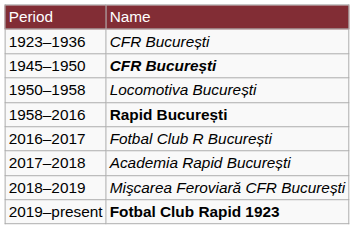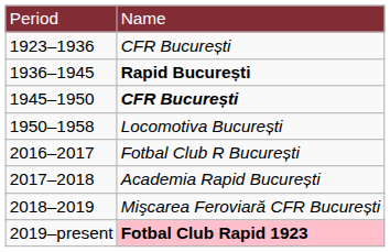+ row: 1936–1945 | Rapid București
- row: 1958–2016 | Rapid București
2019–present | column 2: no background -> pink background
